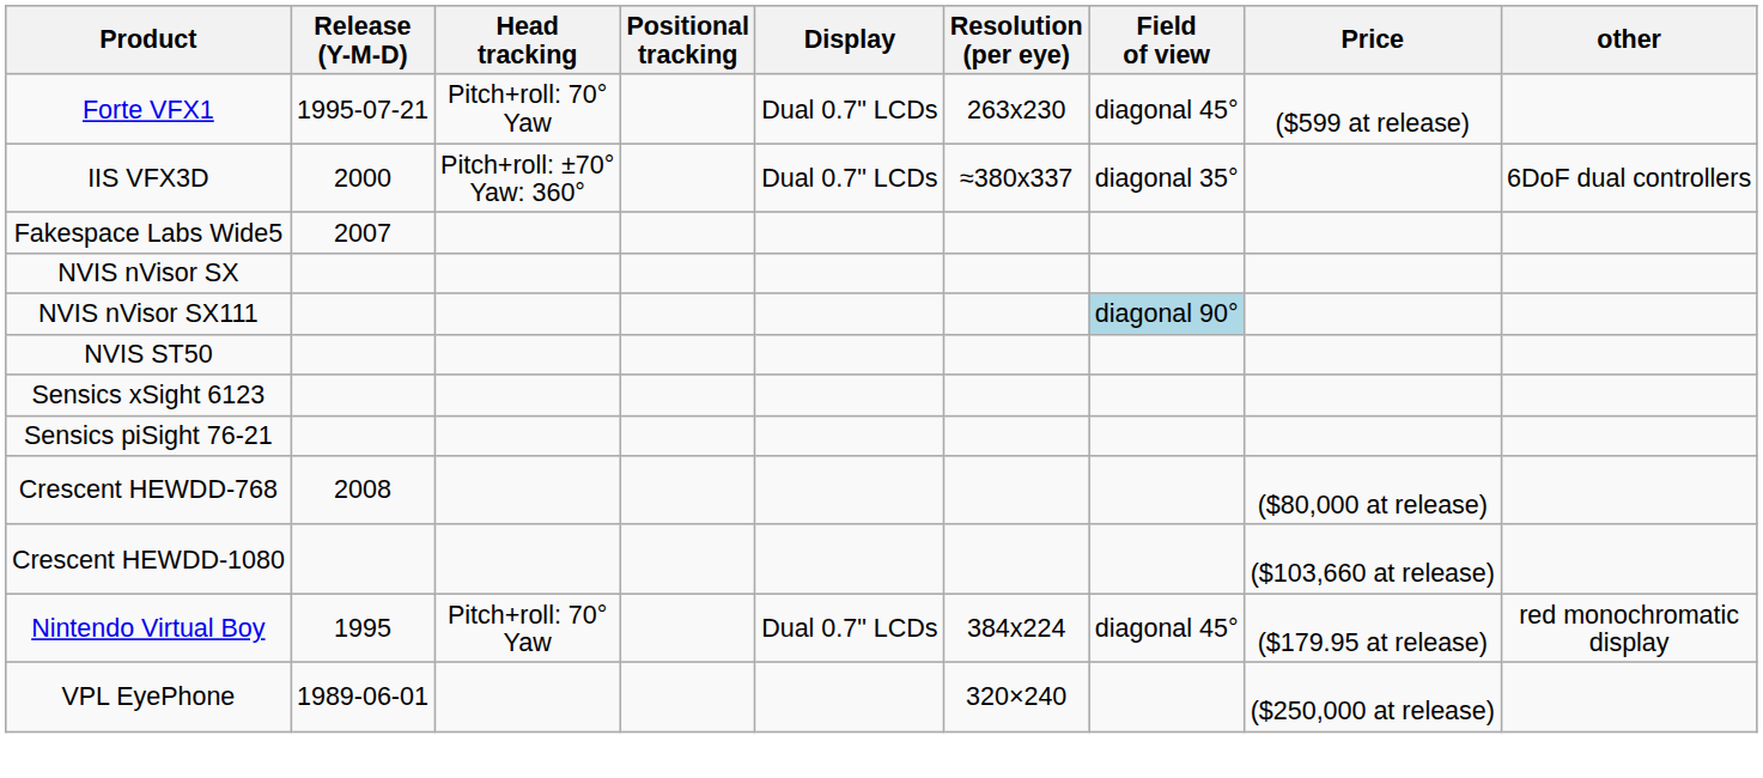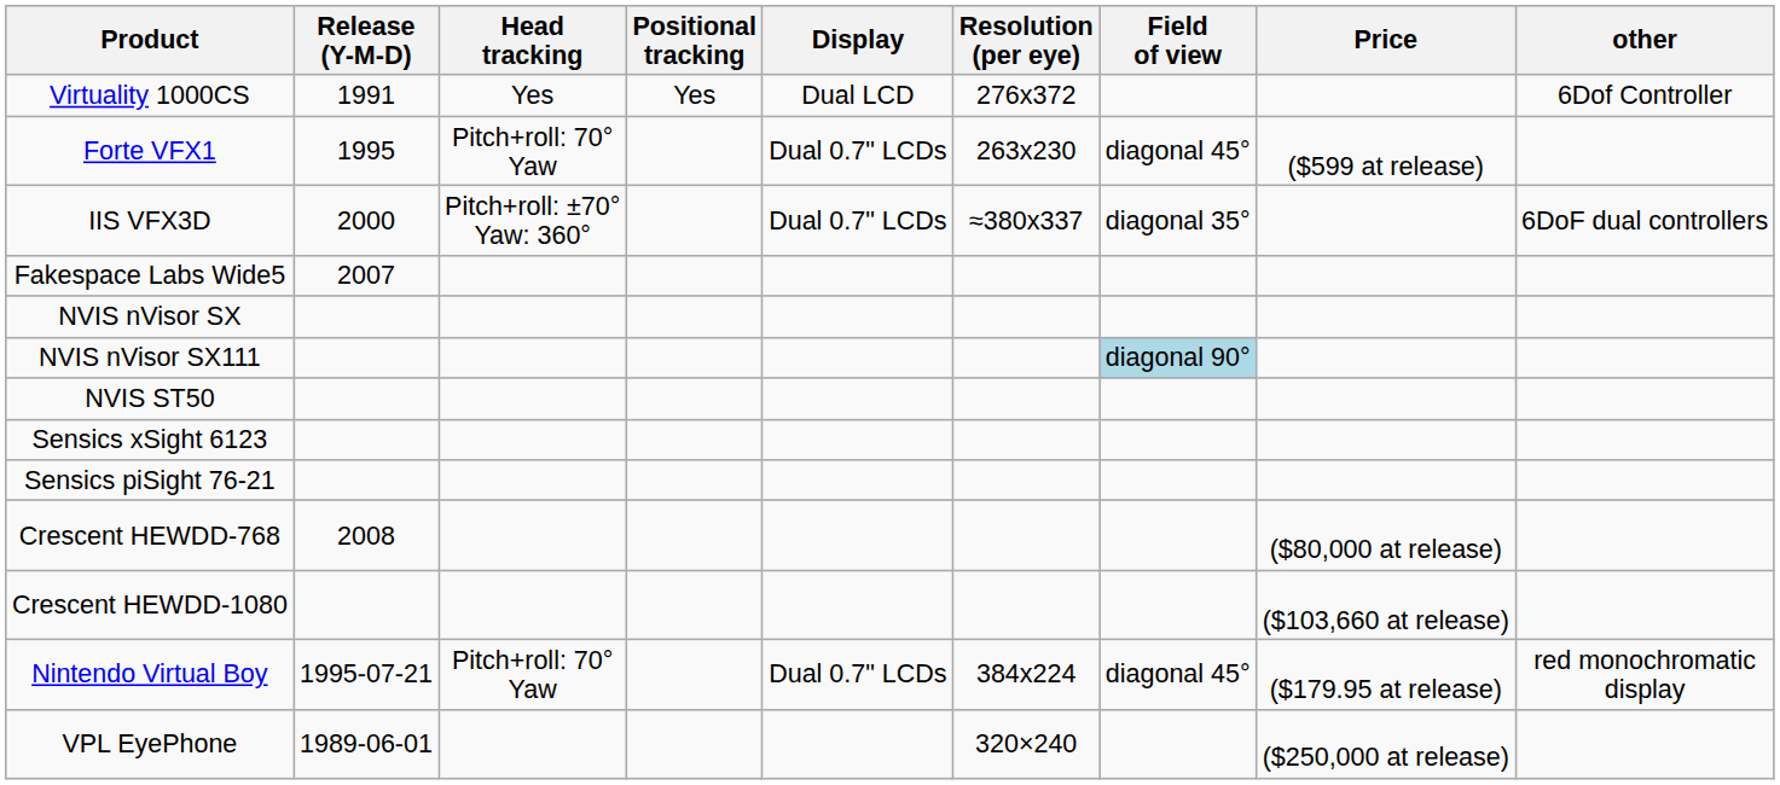+ row: Virtuality 1000CS | 1991 | Yes | Yes | Dual LCD | 276x372 | 6Dof Controller
Forte VFX1 | Release (Y-M-D): 1995-07-21 -> 1995
Nintendo Virtual Boy | Release (Y-M-D): 1995 -> 1995-07-21
